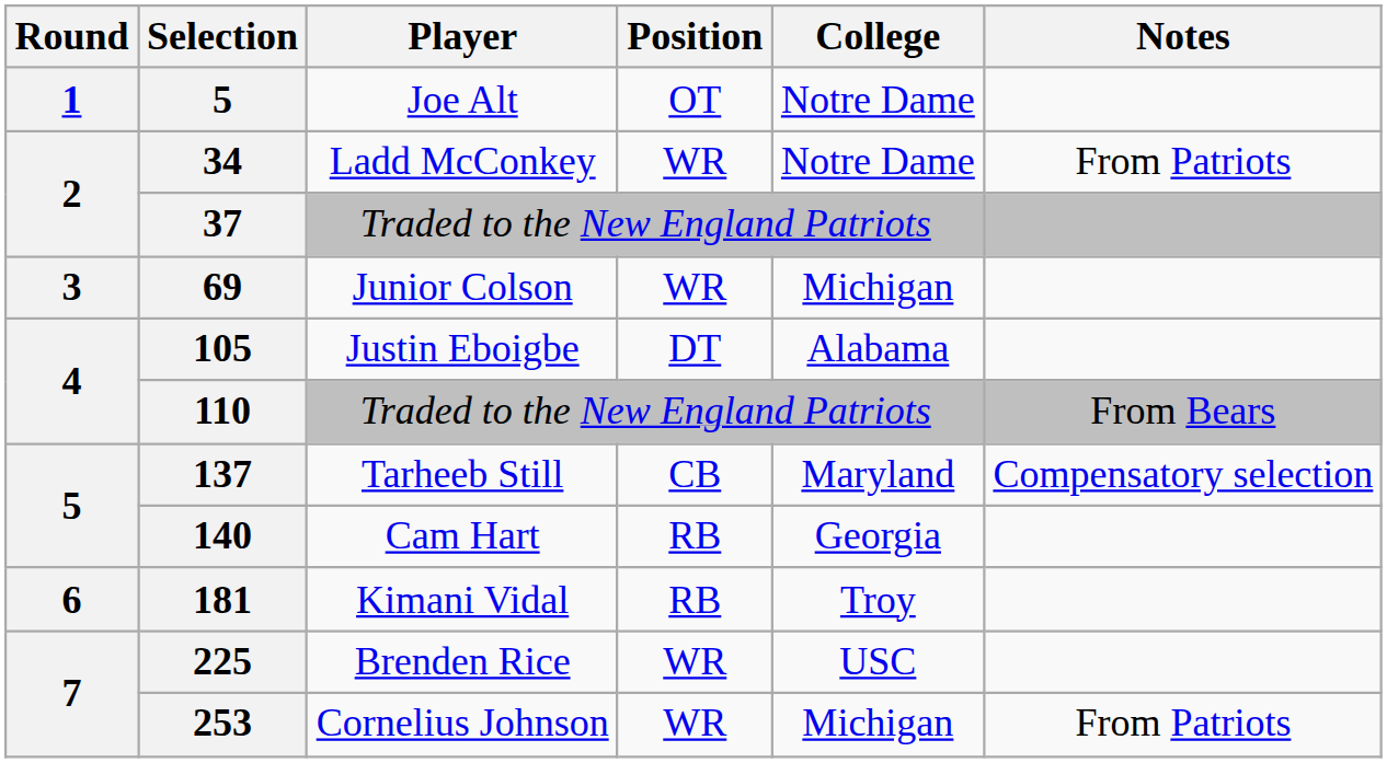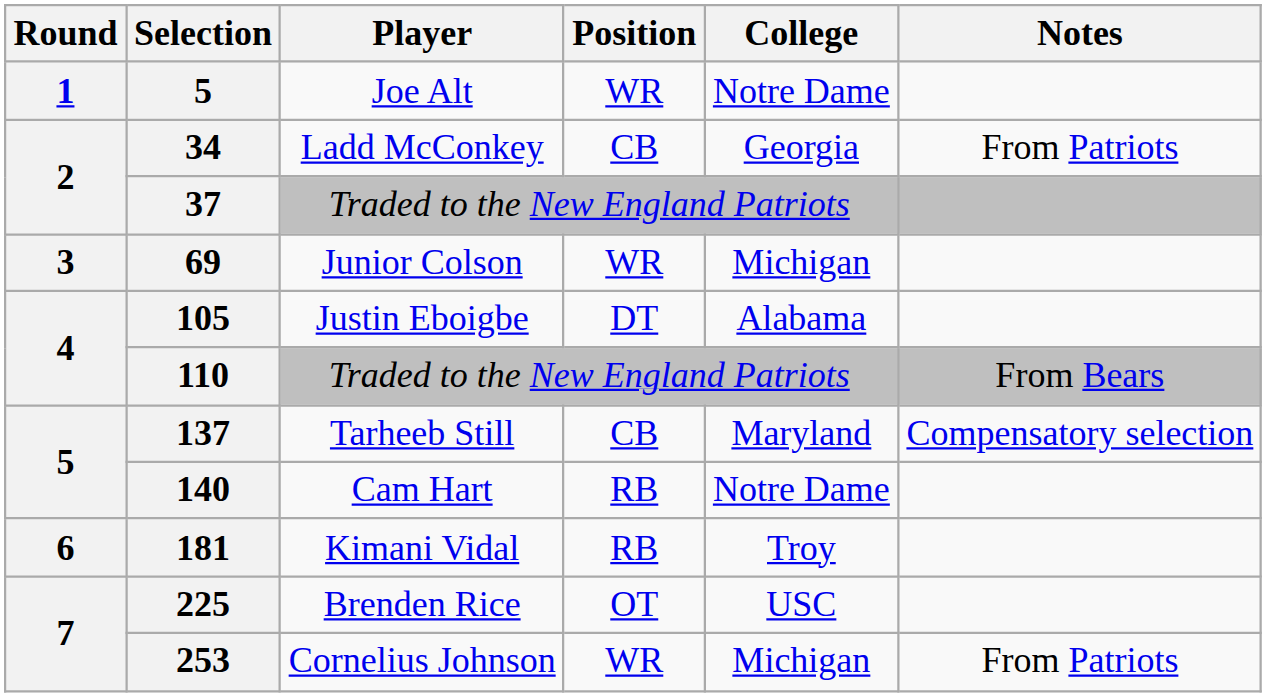Joe Alt | Position: OT -> WR
Ladd McConkey | Position: WR -> CB
Ladd McConkey | College: Notre Dame -> Georgia
Cam Hart | College: Georgia -> Notre Dame
Brenden Rice | Position: WR -> OT
